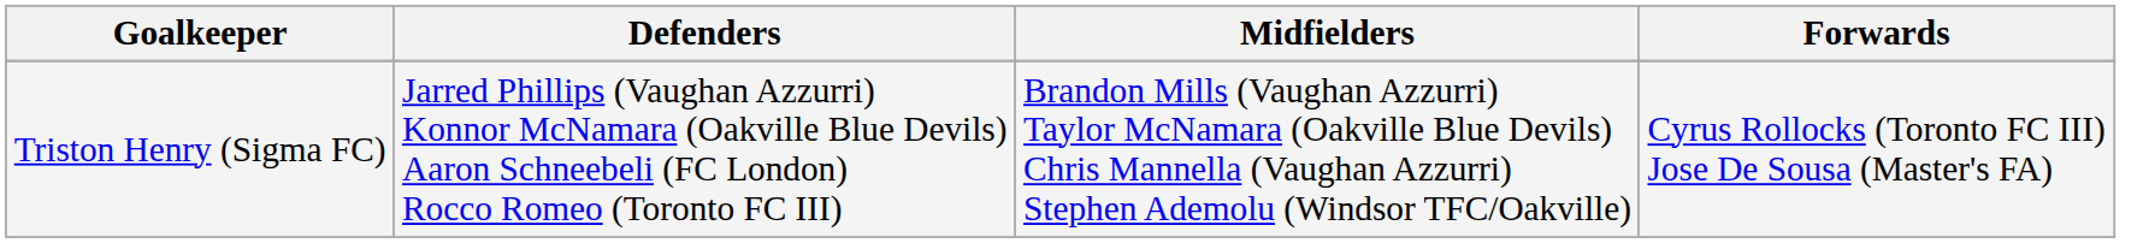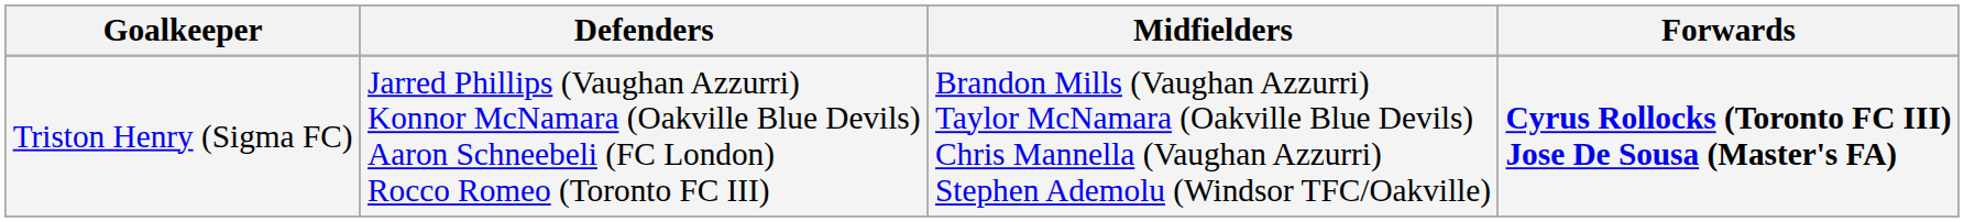Triston Henry (Sigma FC) | Forwards: normal -> bold
